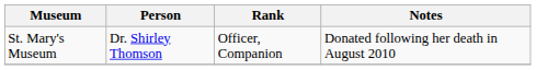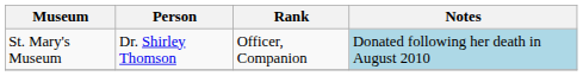St. Mary's Museum | Notes: no background -> lightblue background
